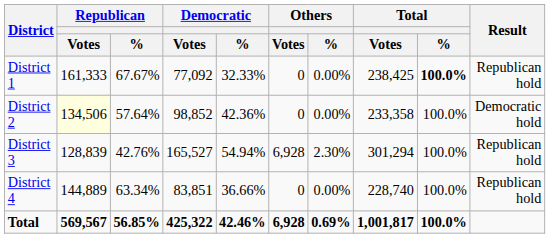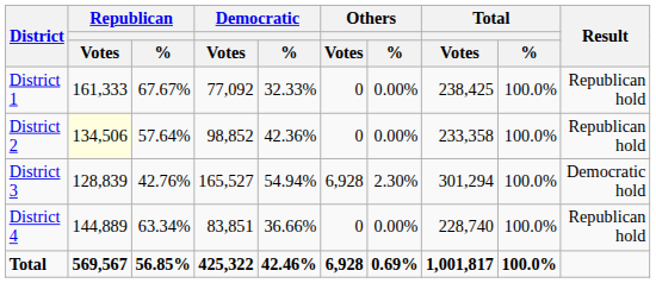District 1 | Total / %: bold -> normal
District 2 | Result: Democratic hold -> Republican hold
District 3 | Result: Republican hold -> Democratic hold
